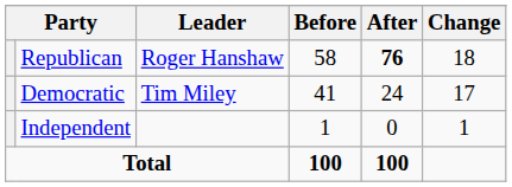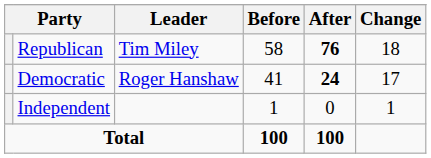Republican | Leader: Roger Hanshaw -> Tim Miley
Democratic | Leader: Tim Miley -> Roger Hanshaw
Democratic | After: normal -> bold
